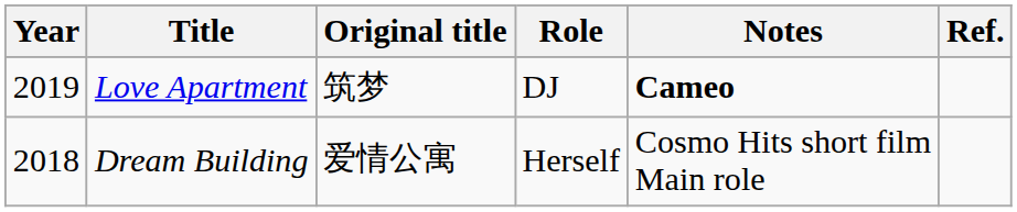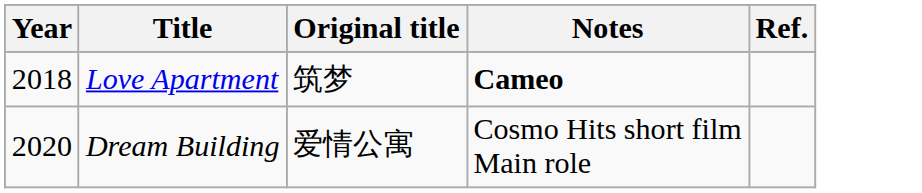- column: Role | DJ | Herself
Love Apartment | Year: 2019 -> 2018
Dream Building | Year: 2018 -> 2020
